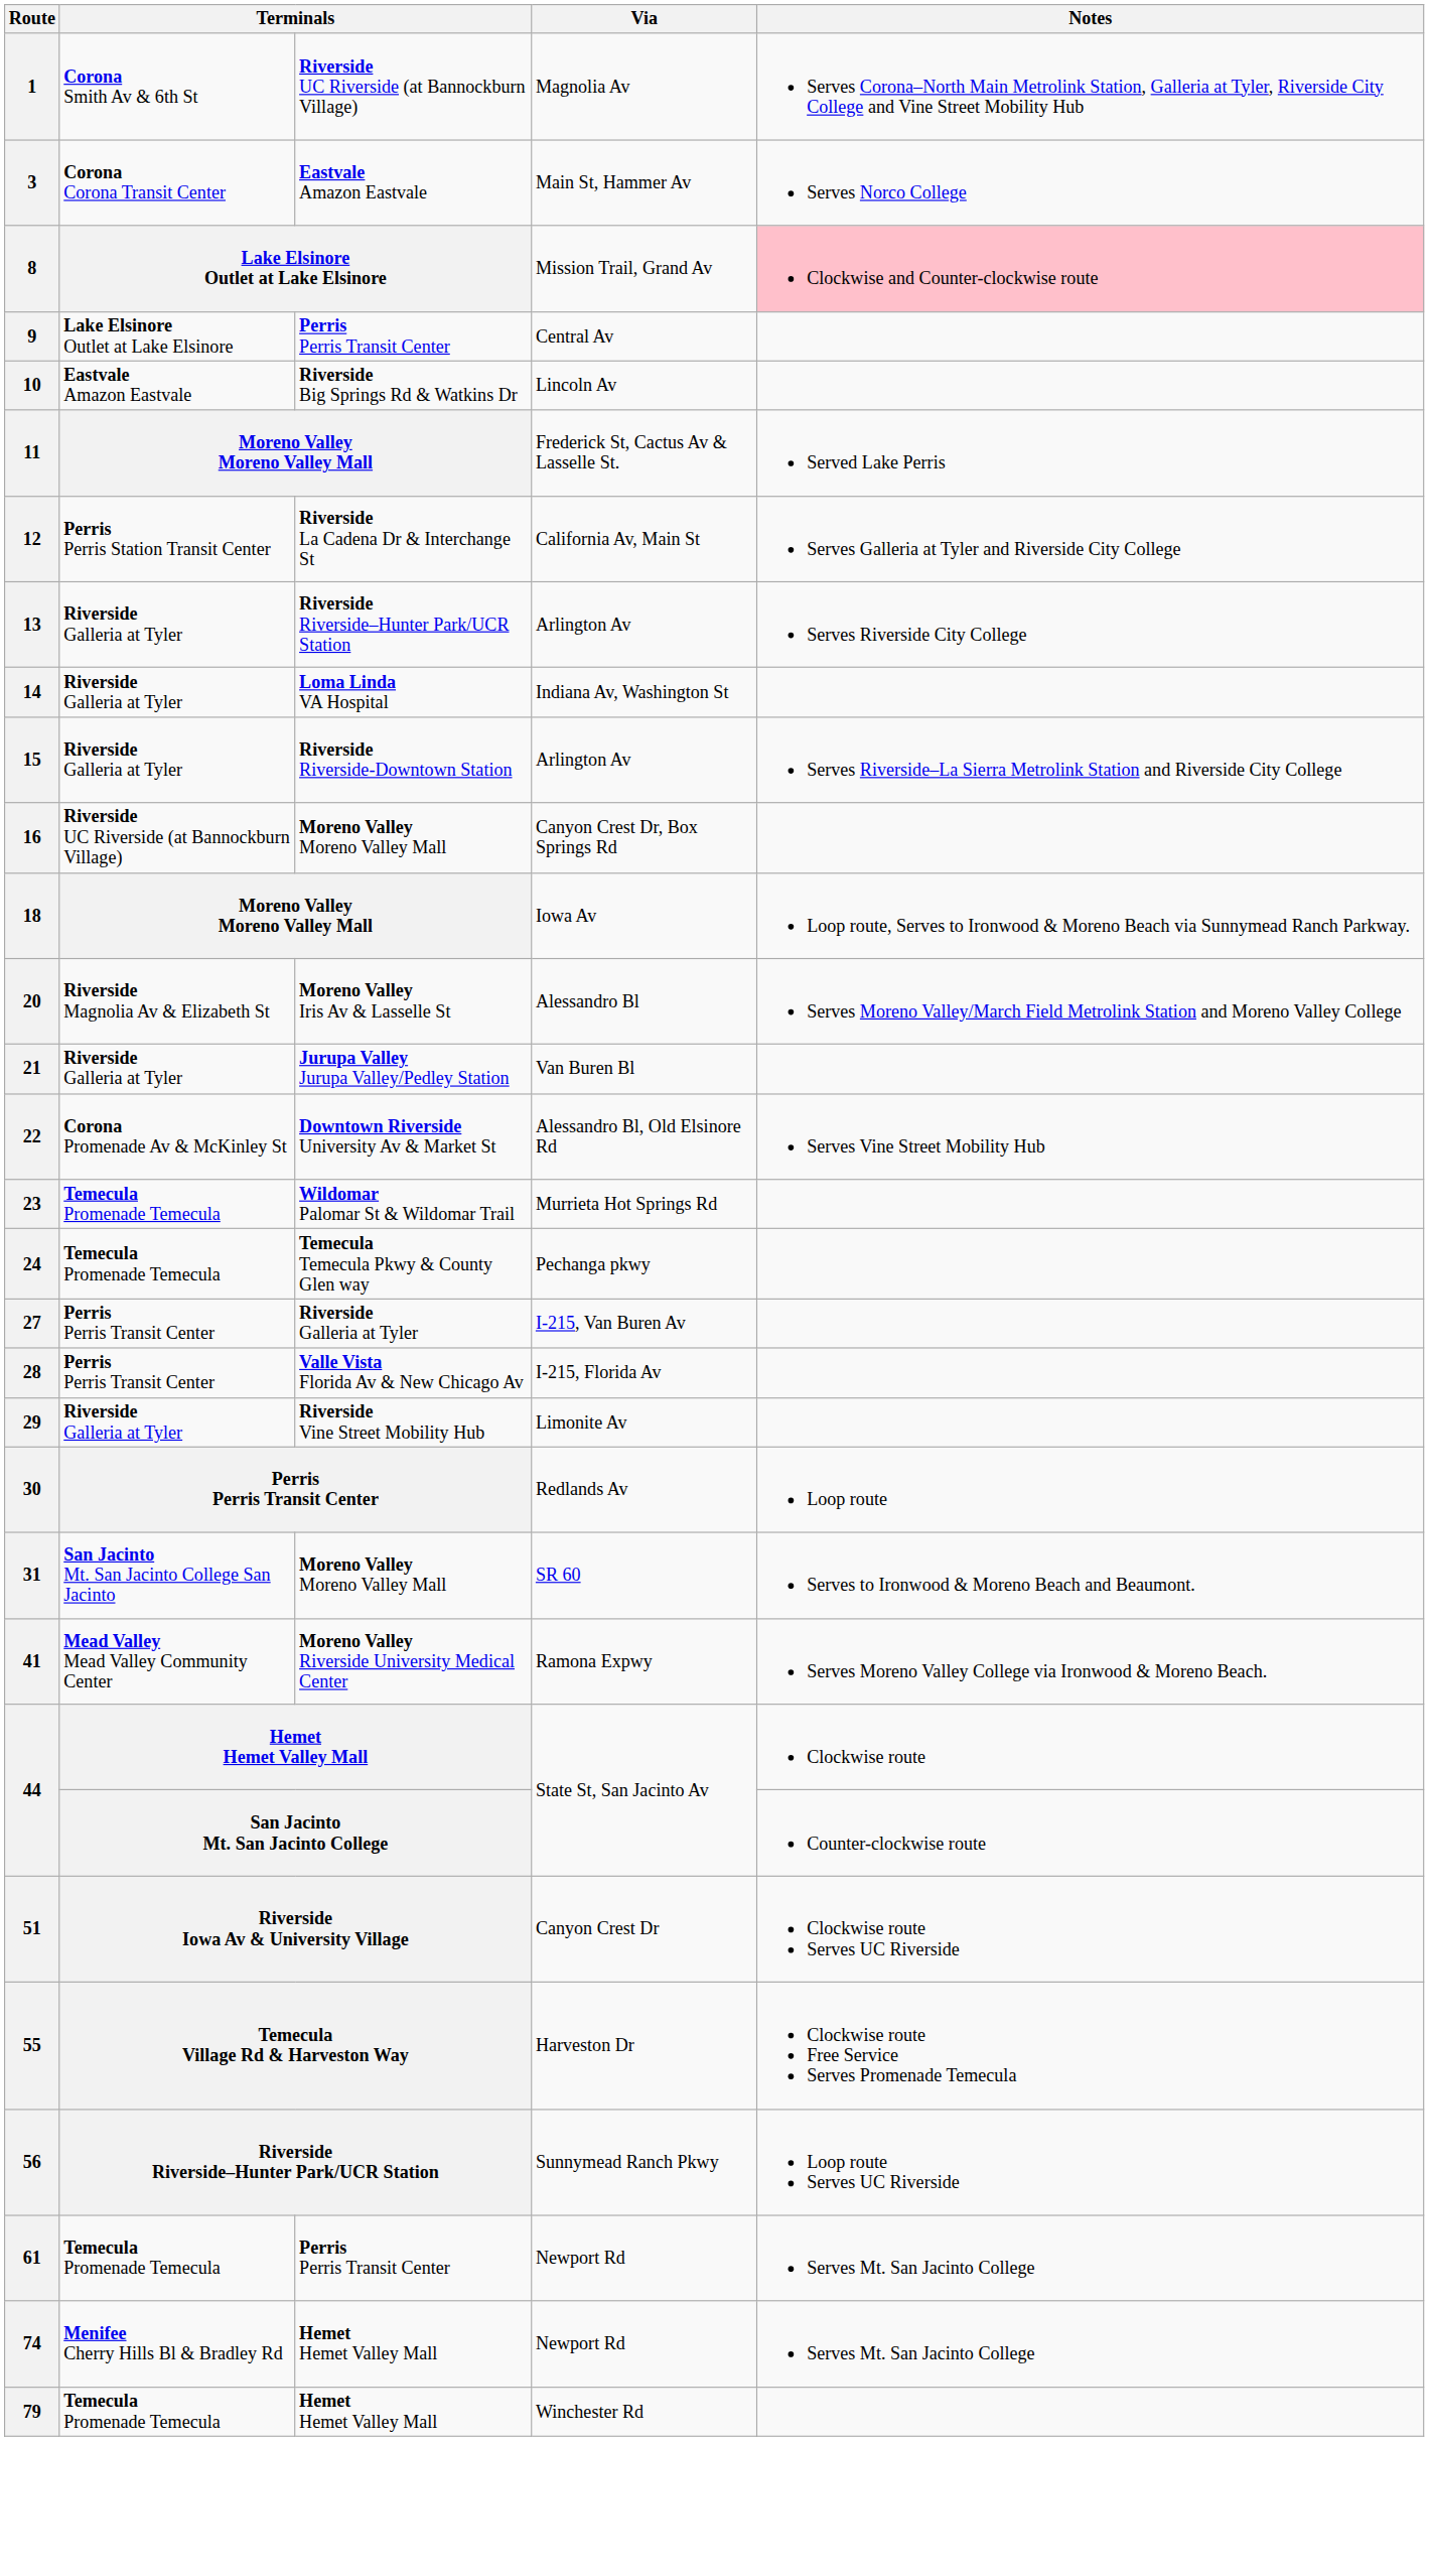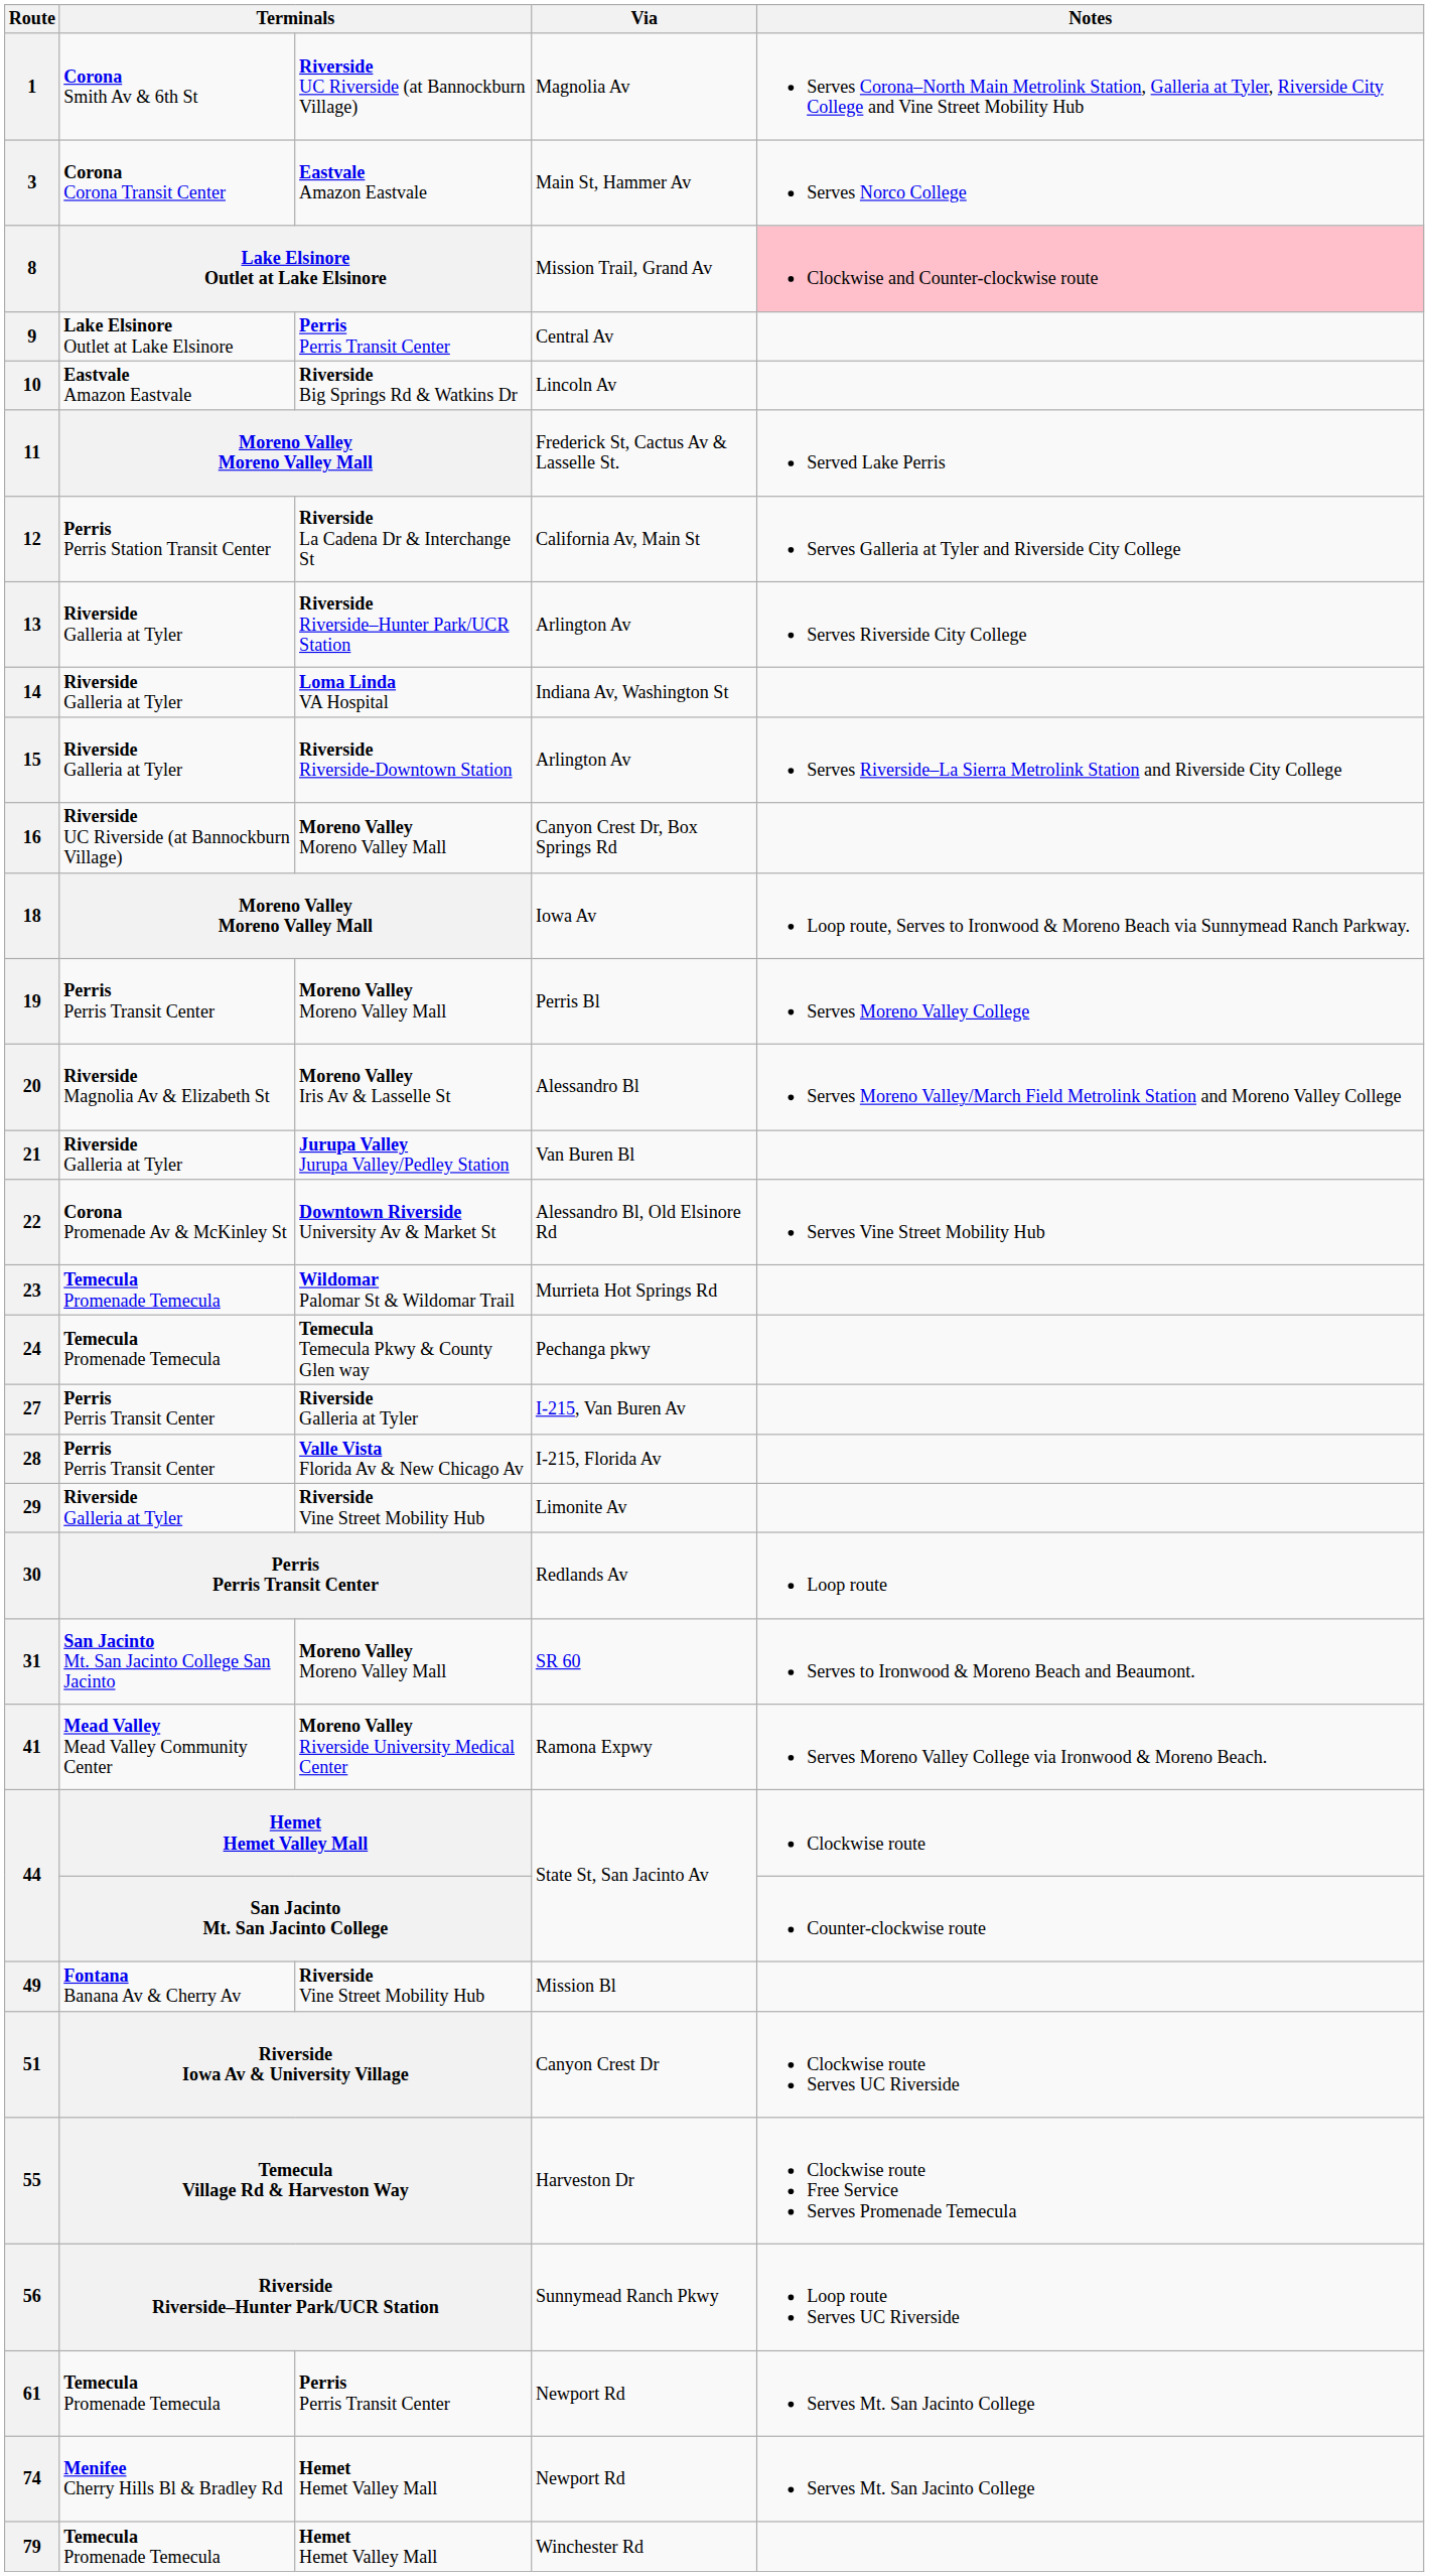+ row: 19 | Perris Perris Transit Center | Moreno Valley Moreno Valley Mall | Perris Bl | Serves Moreno Valley College
+ row: 49 | Fontana Banana Av & Cherry Av | Riverside Vine Street Mobility Hub | Mission Bl
